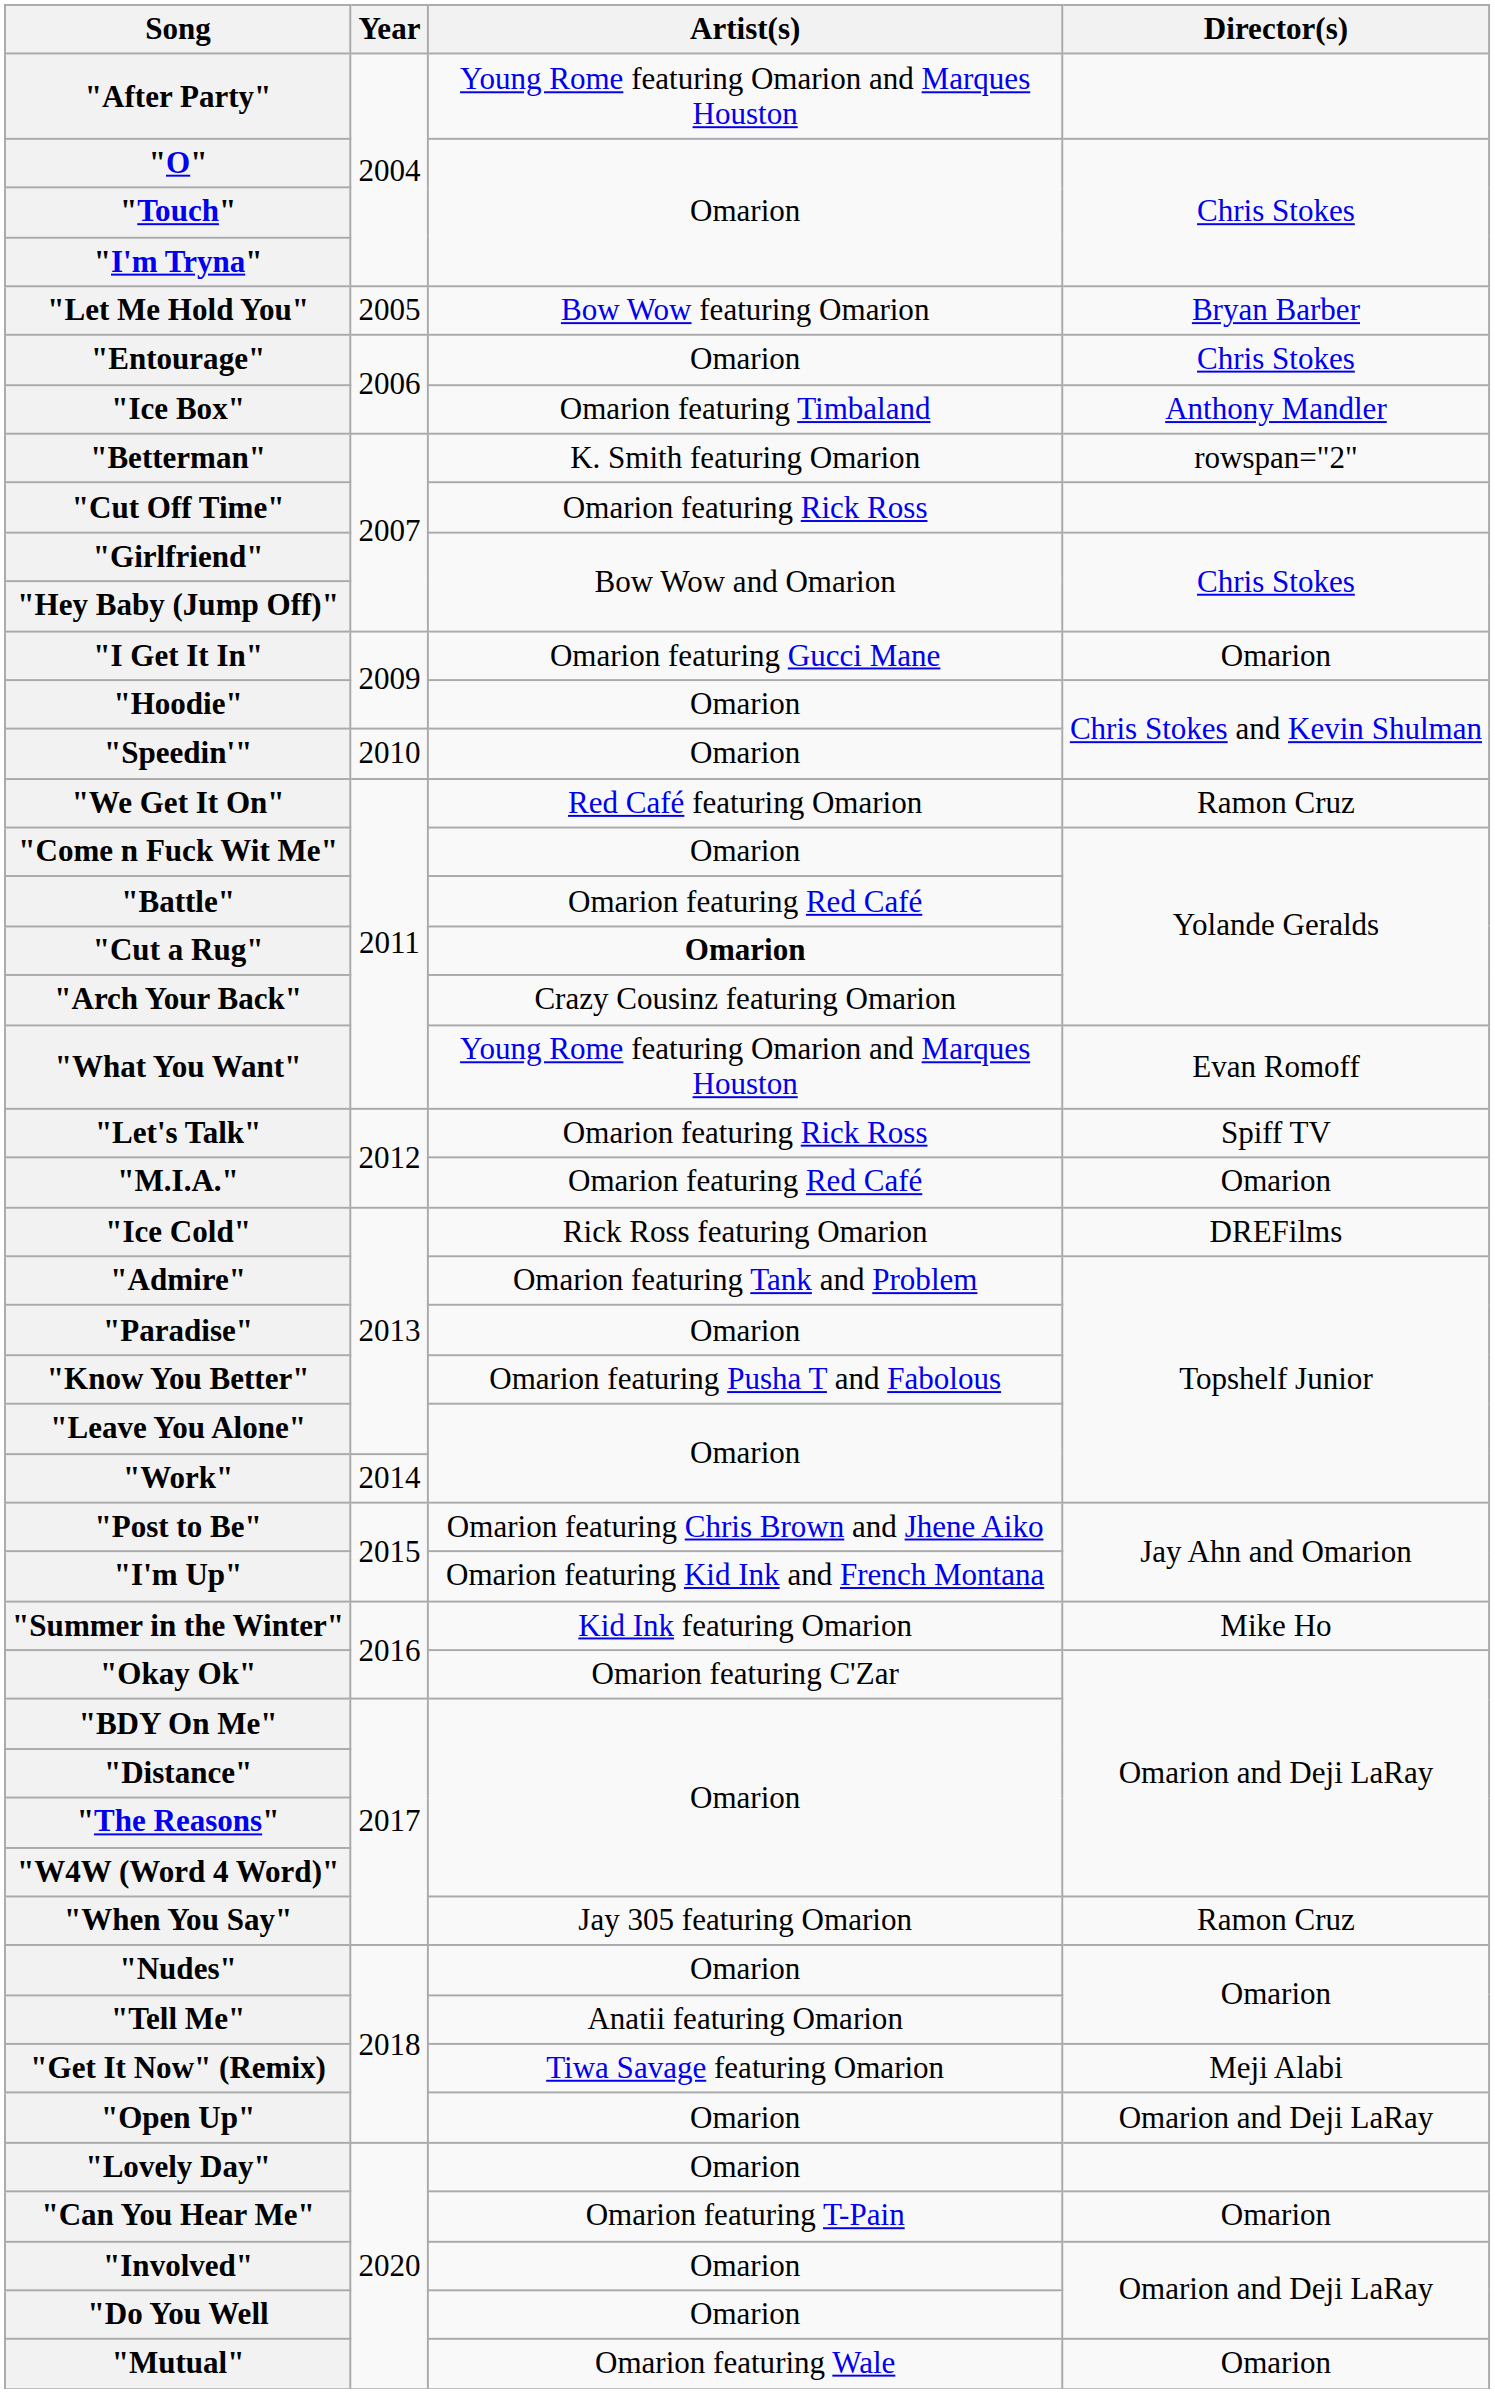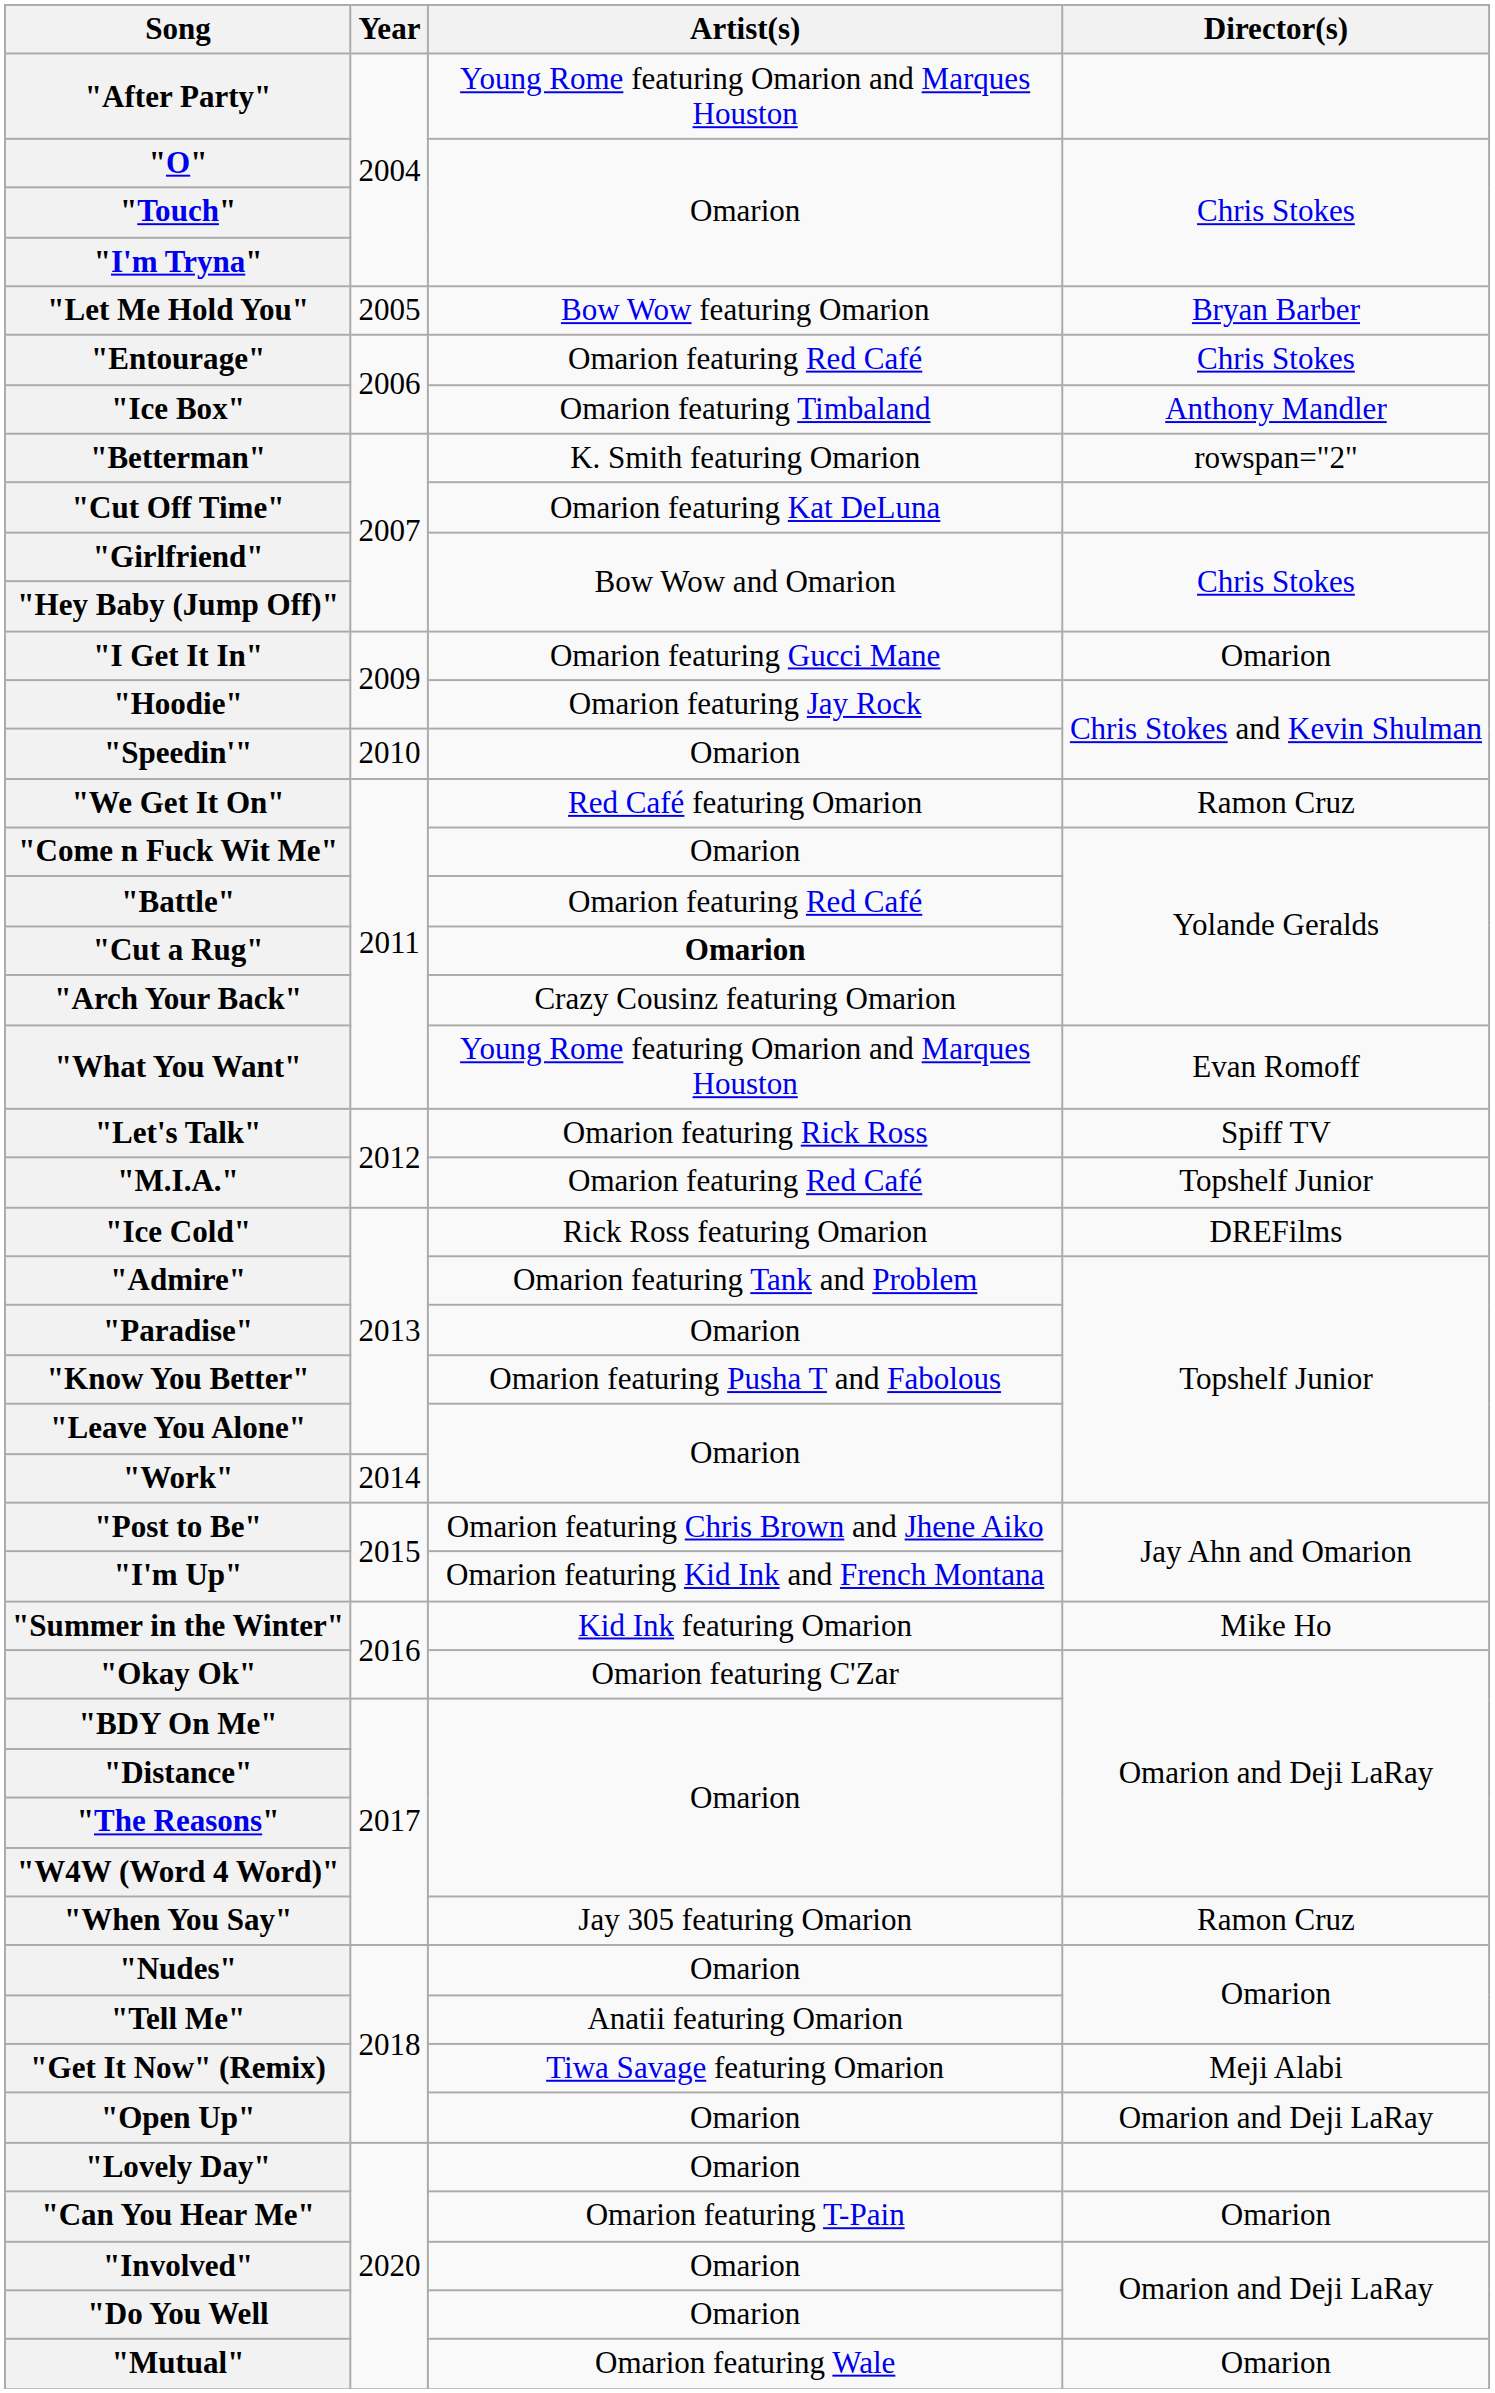"Entourage" | Artist(s): Omarion -> Omarion featuring Red Café
"Cut Off Time" | Artist(s): Omarion featuring Rick Ross -> Omarion featuring Kat DeLuna
"Hoodie" | Artist(s): Omarion -> Omarion featuring Jay Rock
"M.I.A." | Director(s): Omarion -> Topshelf Junior
